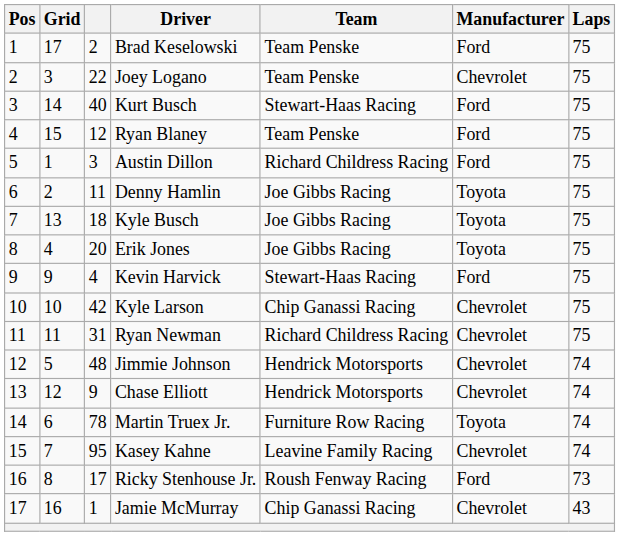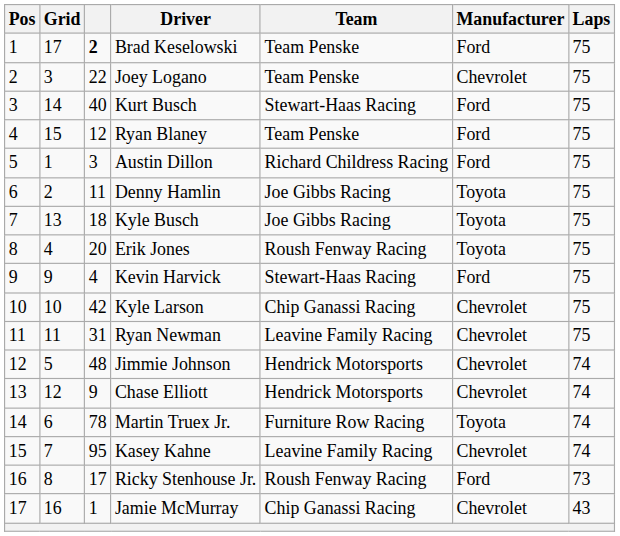Brad Keselowski | column 3: normal -> bold
Erik Jones | Team: Joe Gibbs Racing -> Roush Fenway Racing
Ryan Newman | Team: Richard Childress Racing -> Leavine Family Racing
